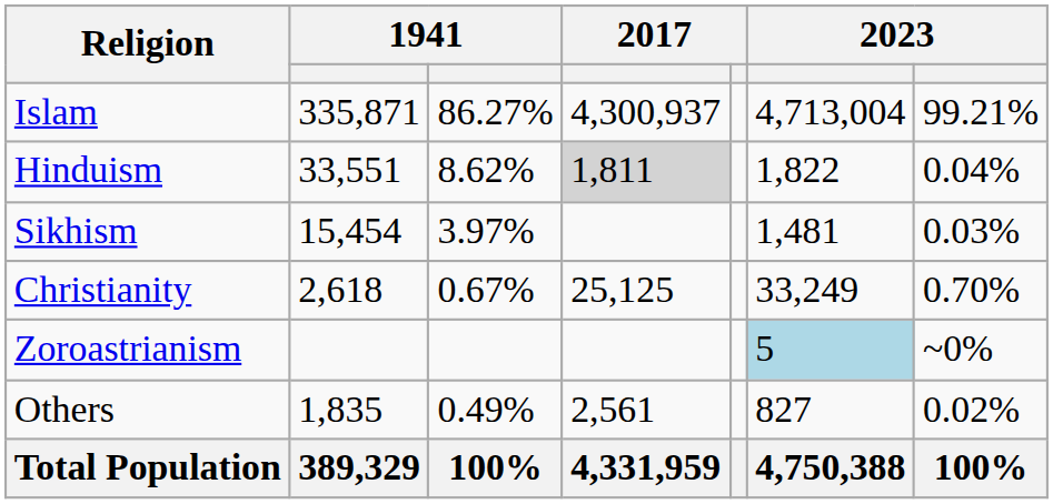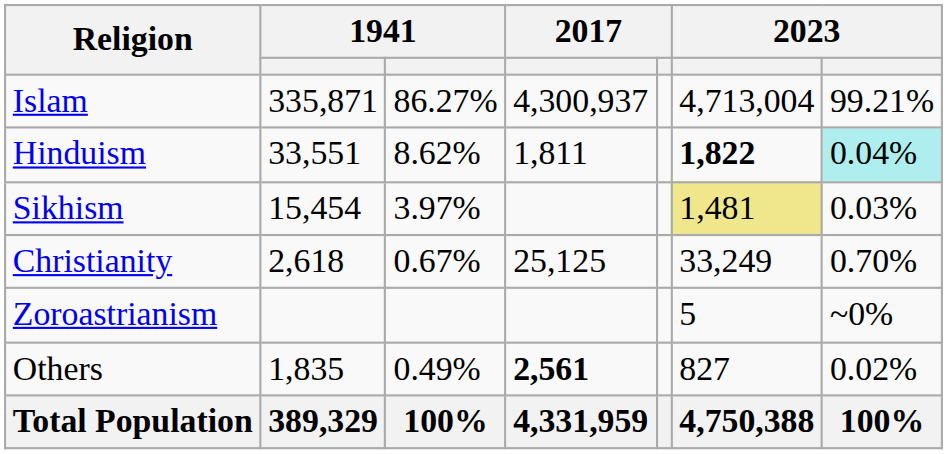Hinduism | column 4: lightgrey background -> no background
Hinduism | column 6: normal -> bold
Hinduism | column 7: no background -> paleturquoise background
Sikhism | column 6: no background -> khaki background
Zoroastrianism | column 6: lightblue background -> no background
Others | column 4: normal -> bold
